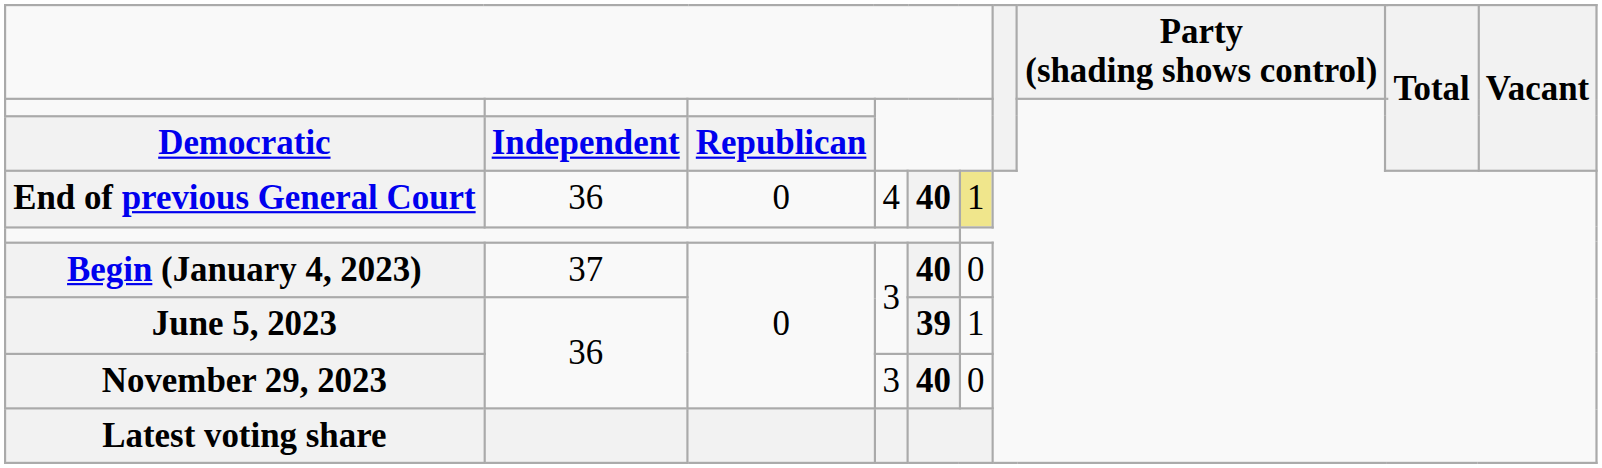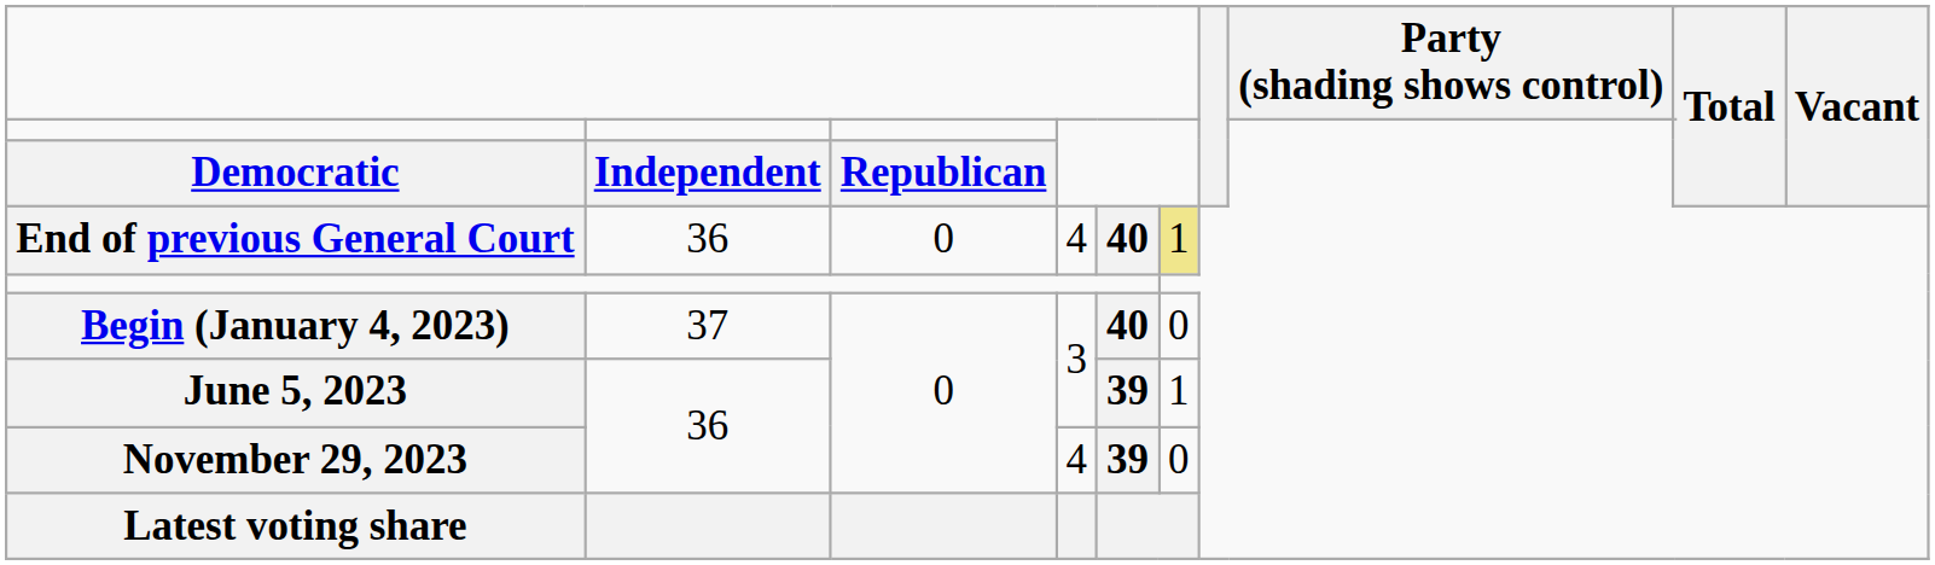November 29, 2023 | column 4: 3 -> 4
November 29, 2023 | column 5: 40 -> 39
